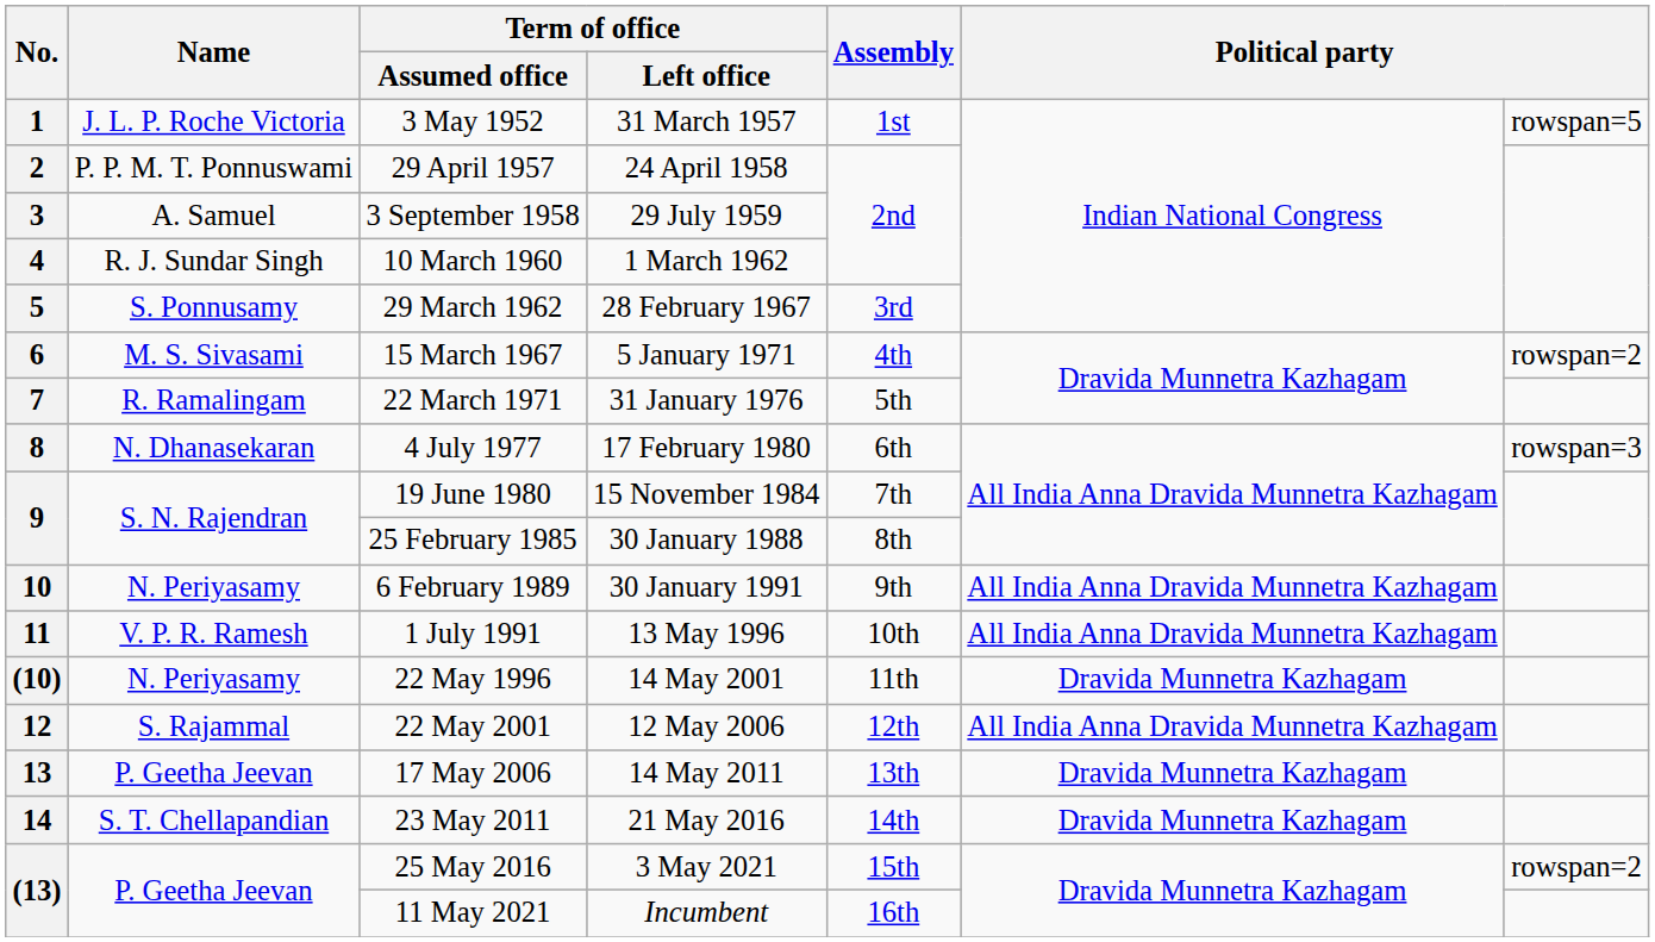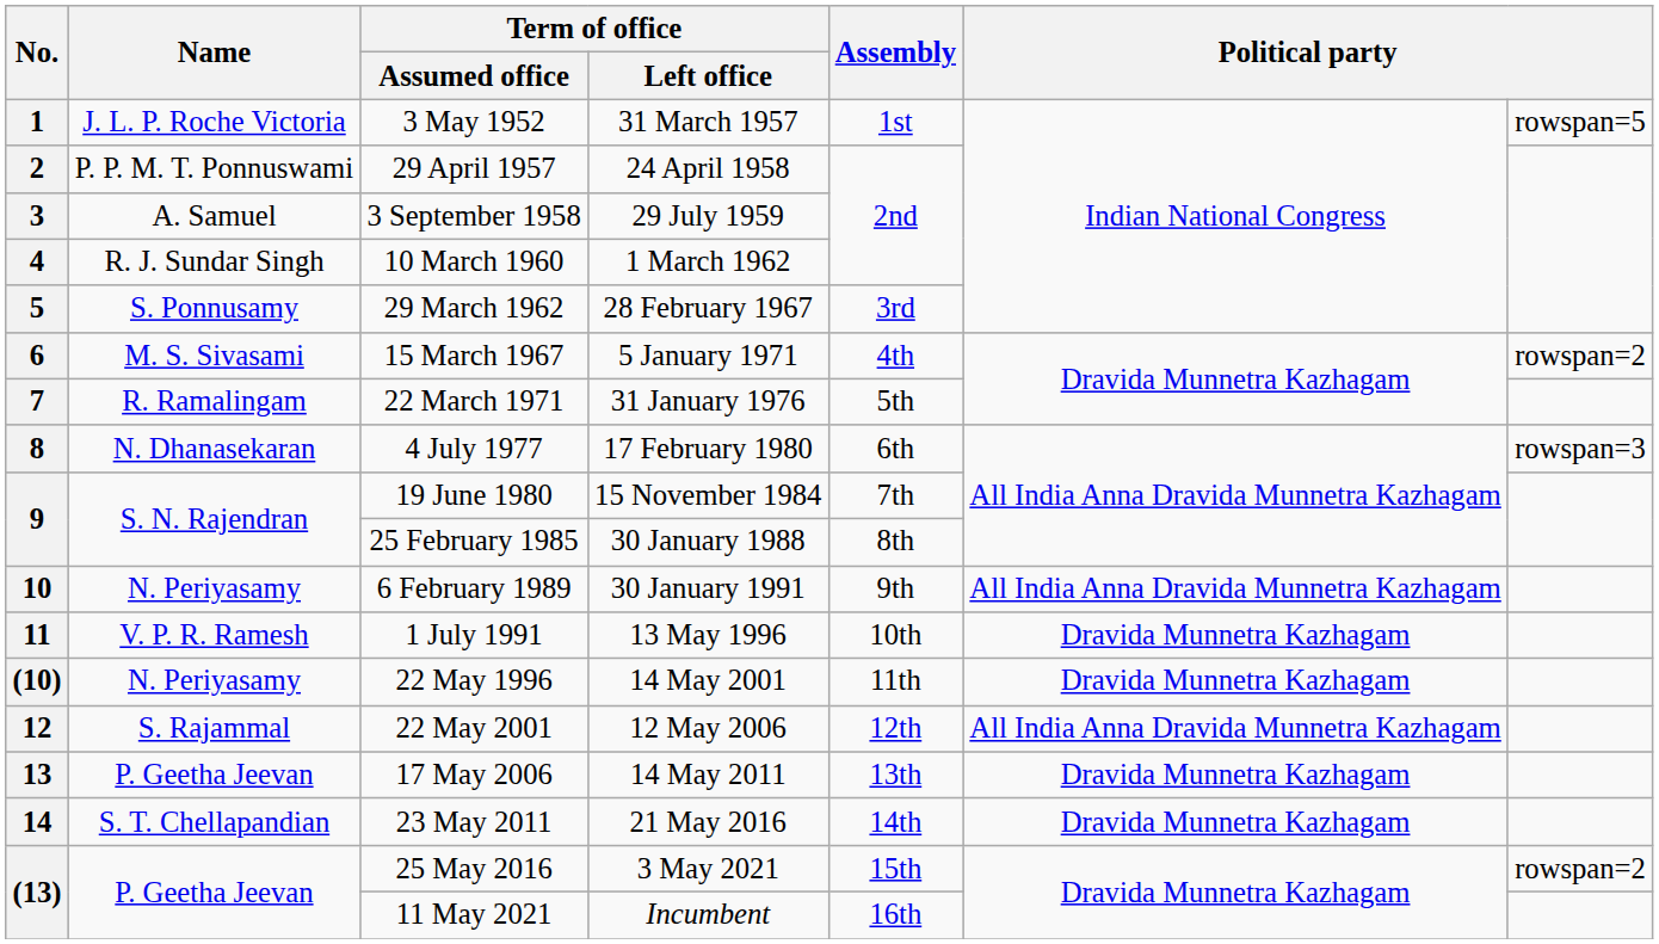1 July 1991 | column 6: All India Anna Dravida Munnetra Kazhagam -> Dravida Munnetra Kazhagam
